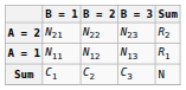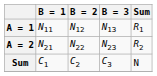rows swapped: A = 1 <-> A = 2
